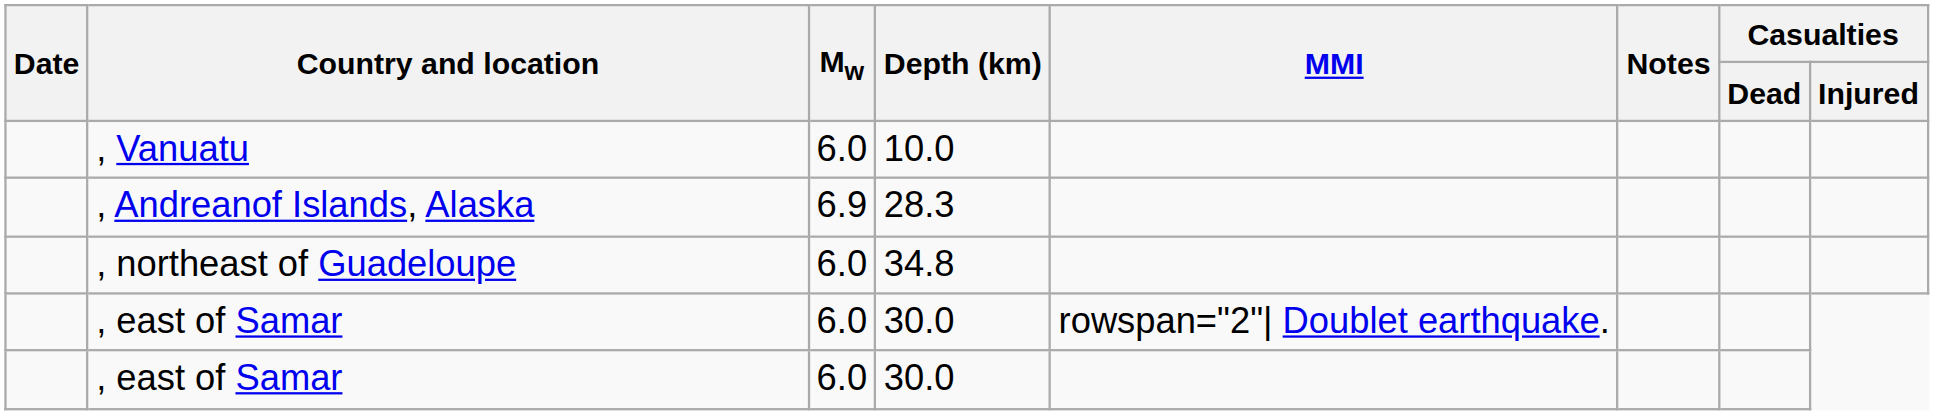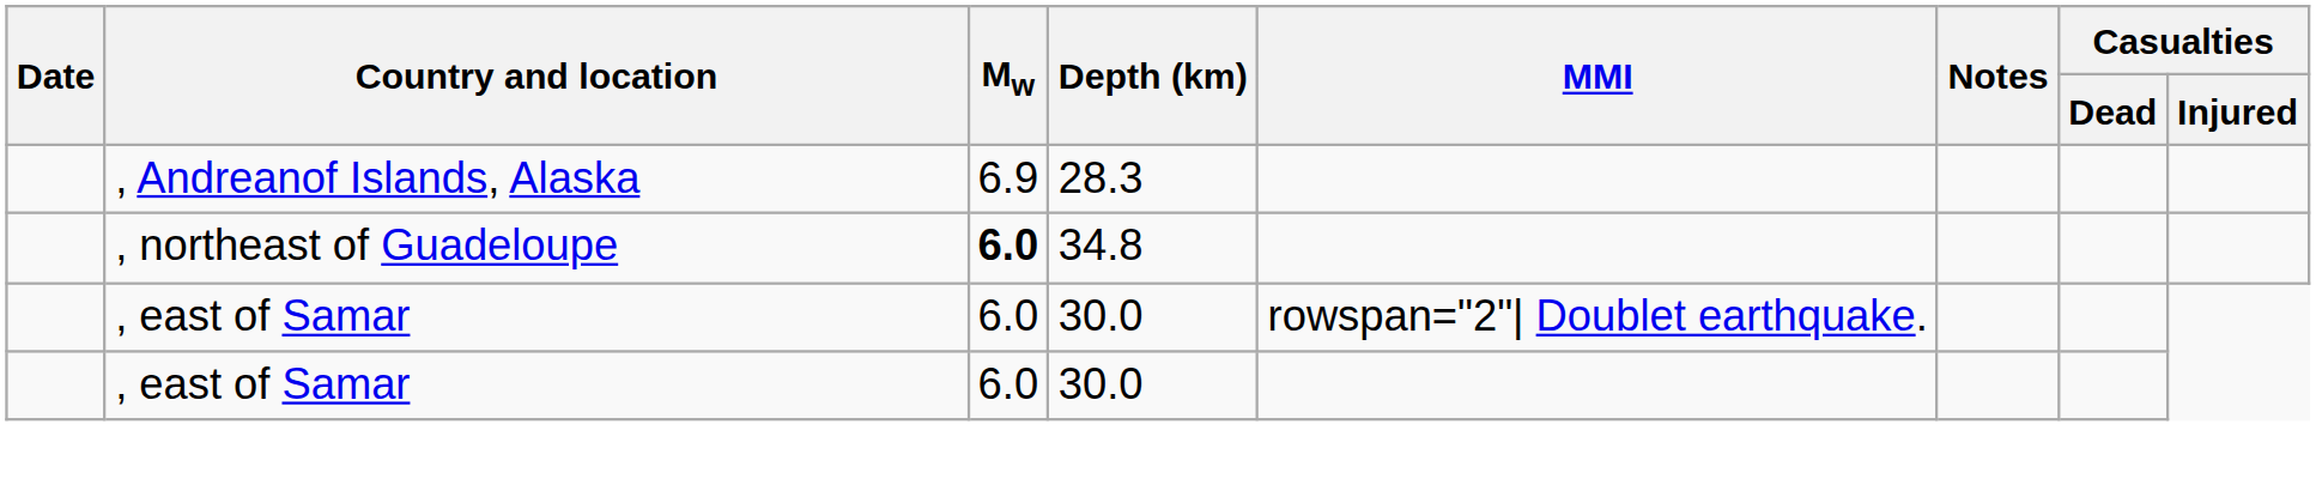- row: , Vanuatu | 6.0 | 10.0
, northeast of Guadeloupe | Mw: normal -> bold
